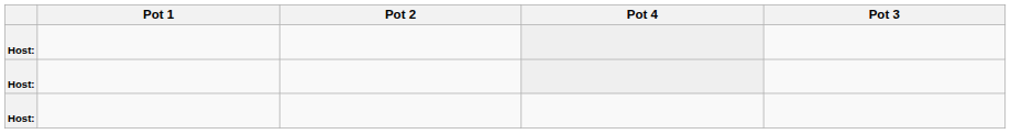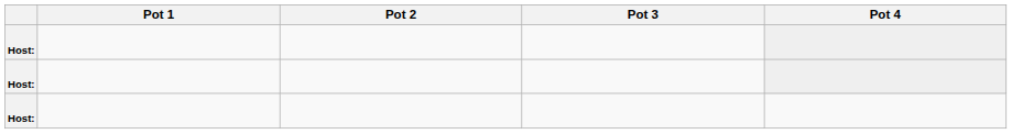columns swapped: Pot 3 <-> Pot 4
